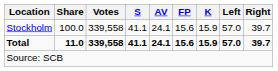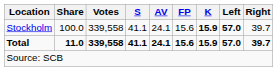Stockholm | K: normal -> bold
Stockholm | Left: normal -> bold
